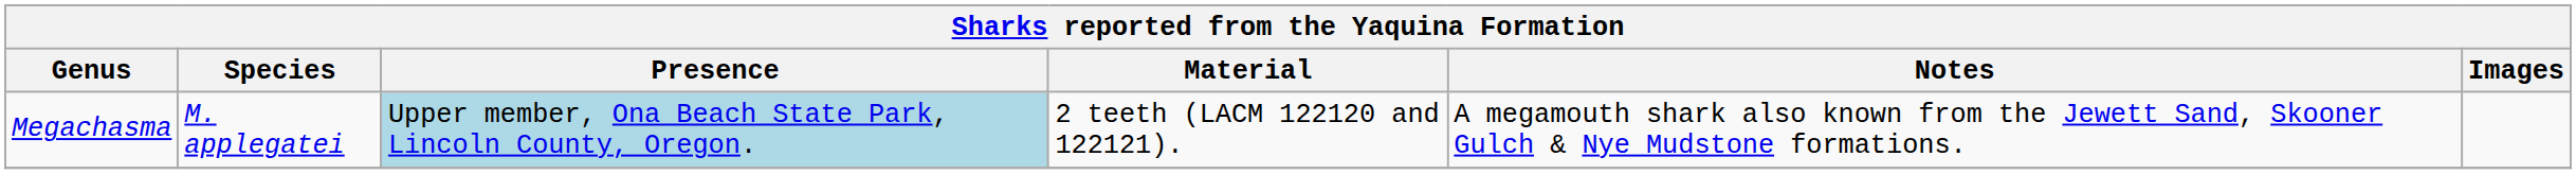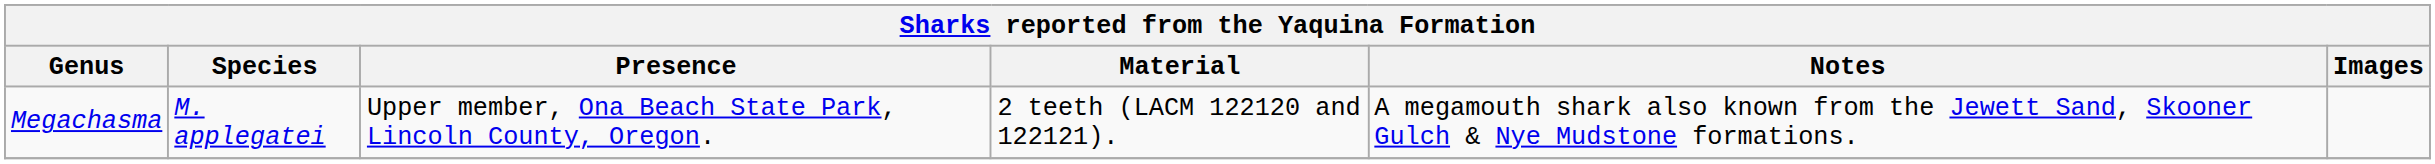Megachasma | Presence: lightblue background -> no background
